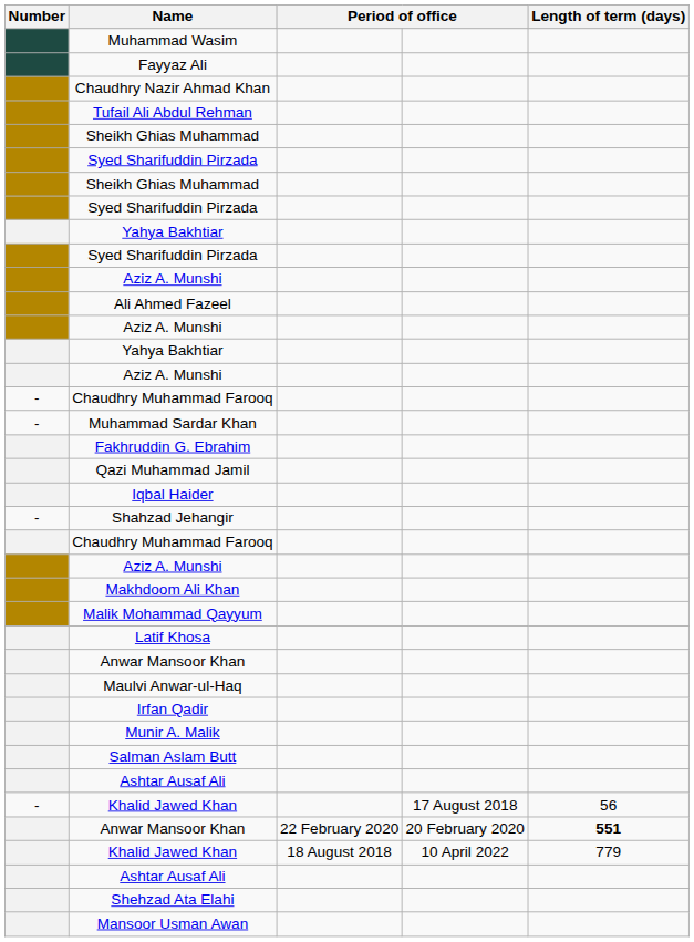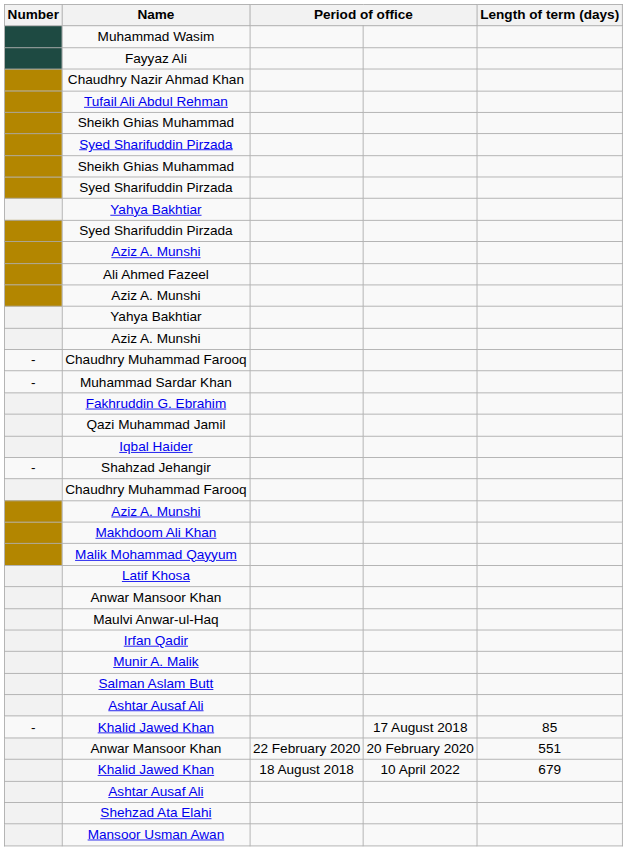Khalid Jawed Khan / 17 August 2018 | Length of term (days): 56 -> 85
Anwar Mansoor Khan / 20 February 2020 | Length of term (days): bold -> normal
Khalid Jawed Khan / 10 April 2022 | Length of term (days): 779 -> 679
